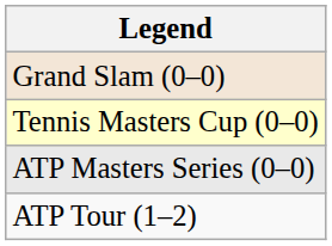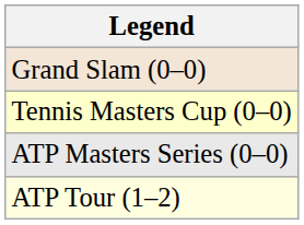row 5 | column 1: no background -> lightyellow background
